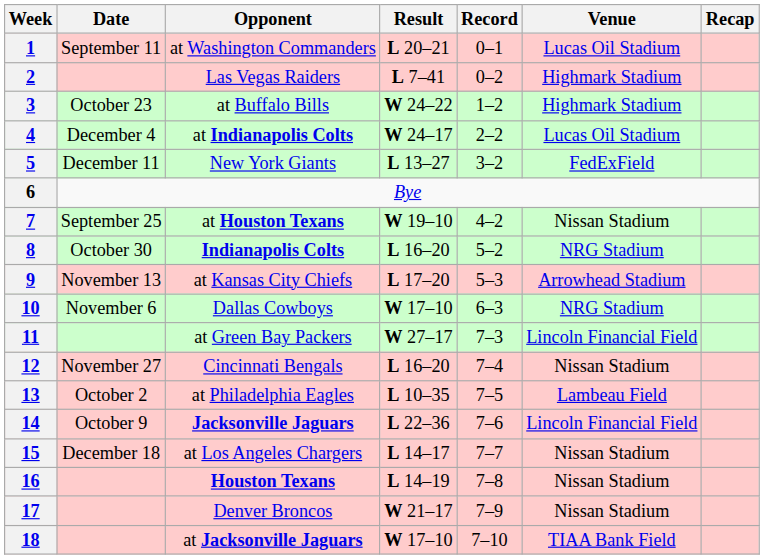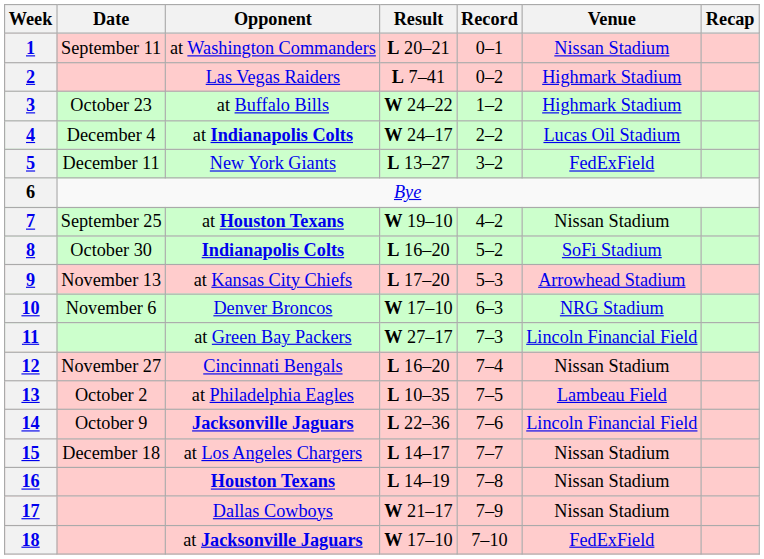1 | Venue: Lucas Oil Stadium -> Nissan Stadium
8 | Venue: NRG Stadium -> SoFi Stadium
10 | Opponent: Dallas Cowboys -> Denver Broncos
17 | Opponent: Denver Broncos -> Dallas Cowboys
18 | Venue: TIAA Bank Field -> FedExField
